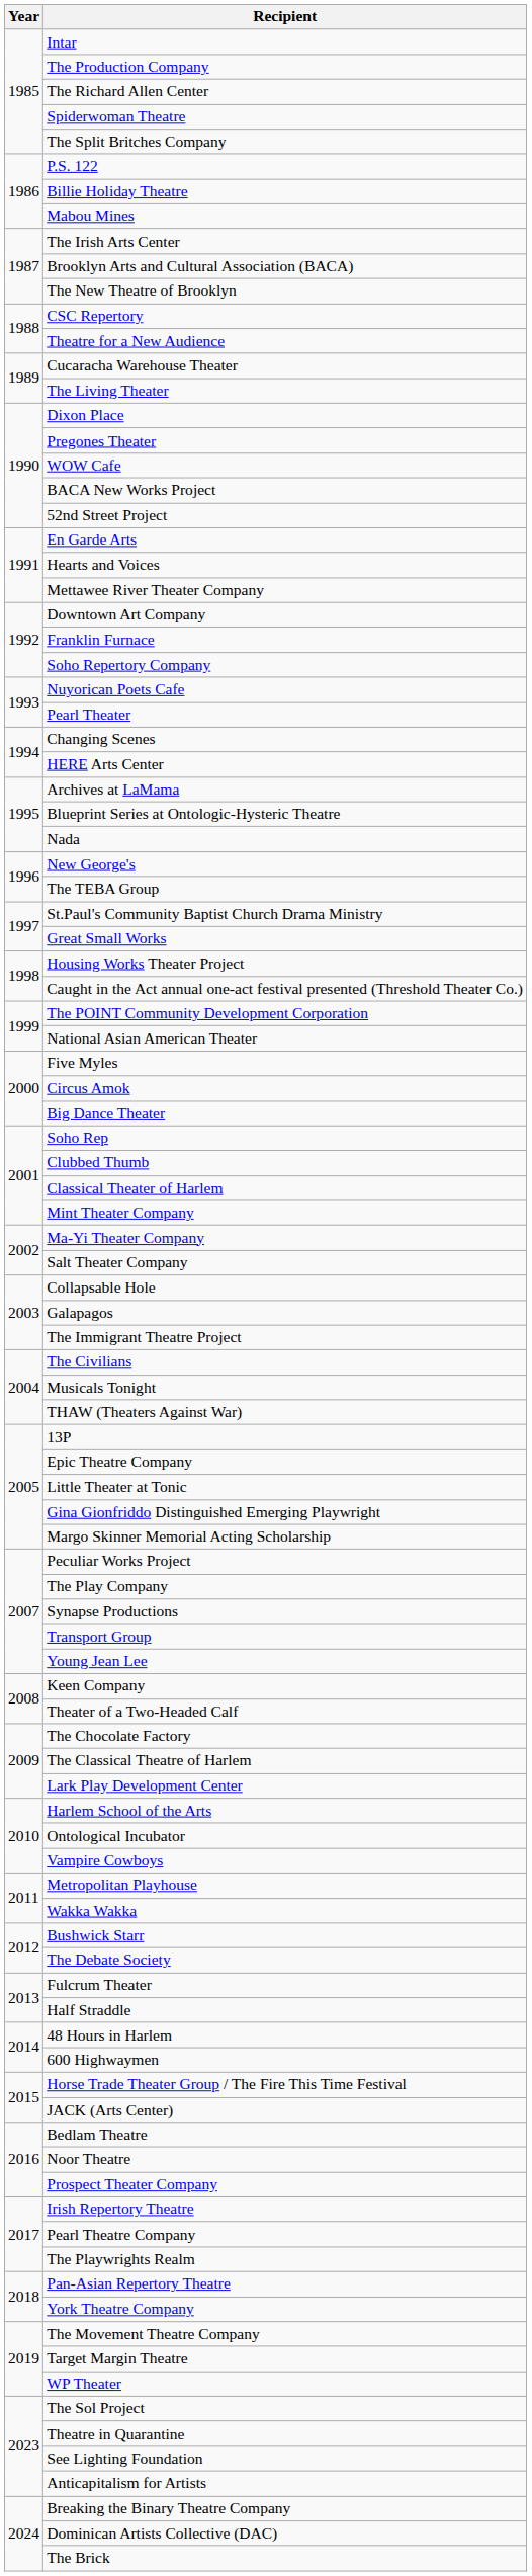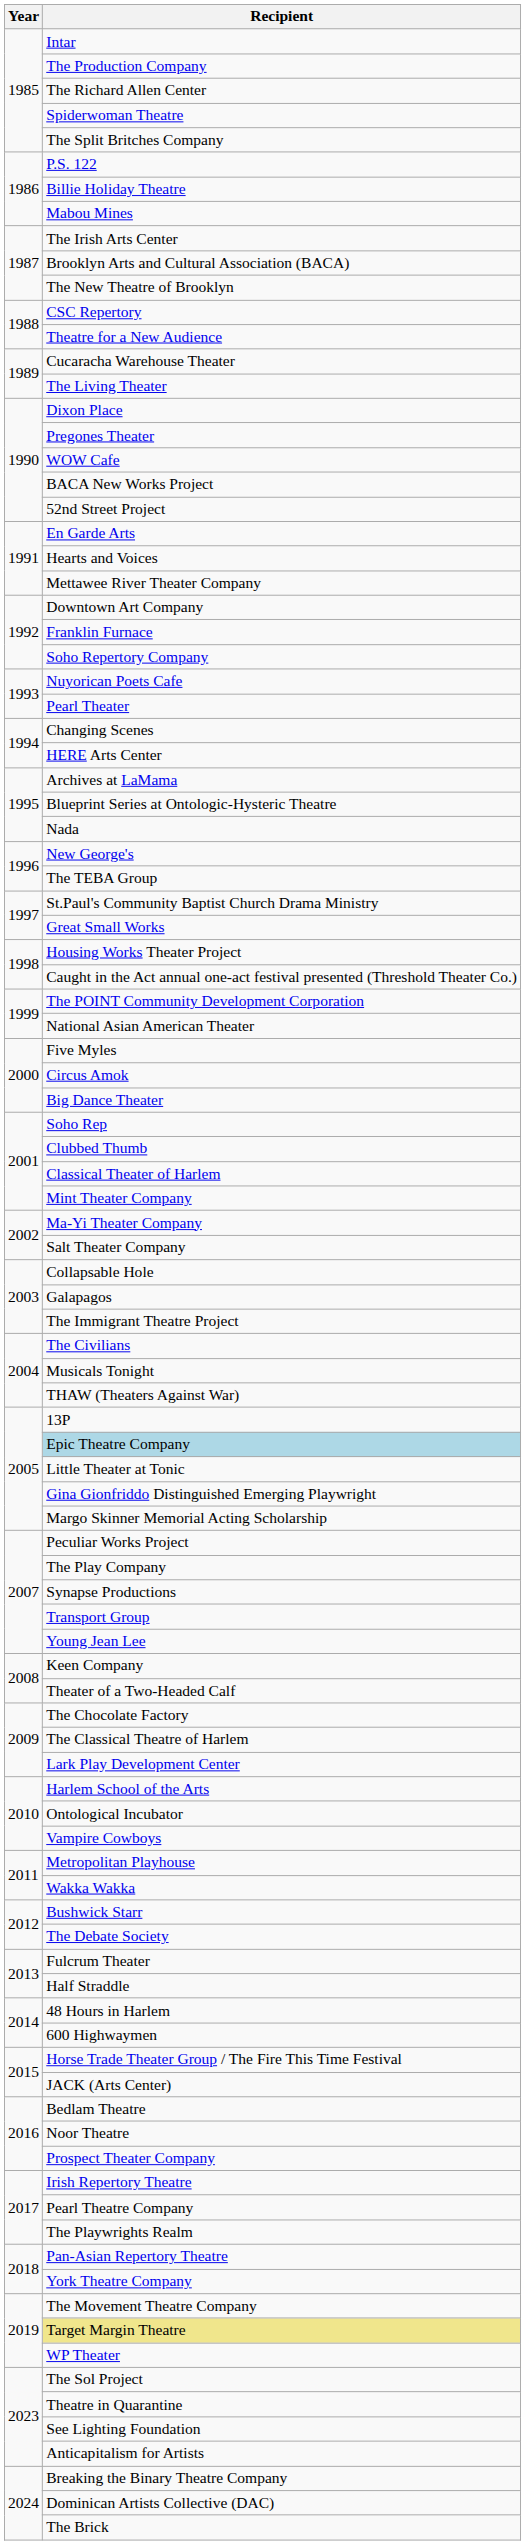Epic Theatre Company | Recipient: no background -> lightblue background
Target Margin Theatre | Recipient: no background -> khaki background
